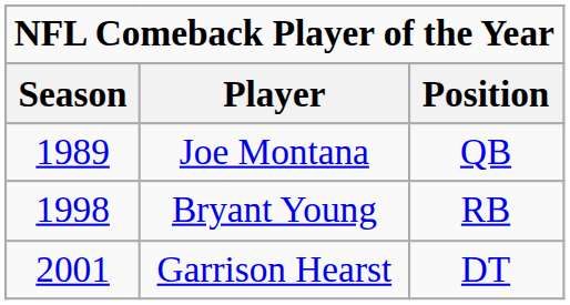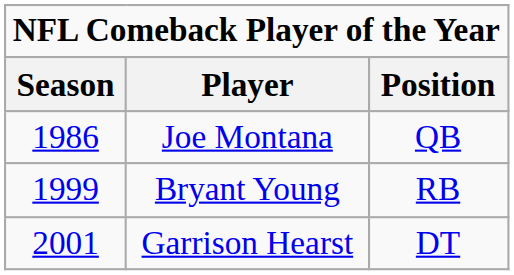Joe Montana | Season: 1989 -> 1986
Bryant Young | Season: 1998 -> 1999
